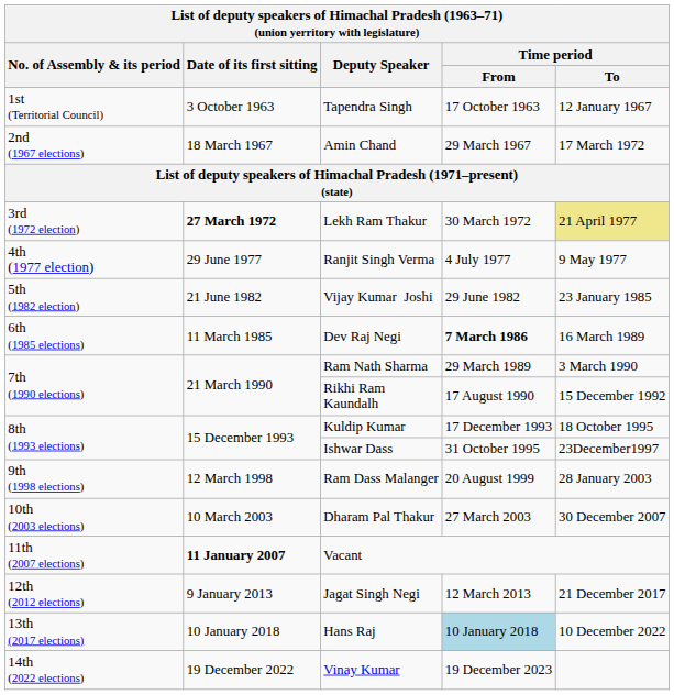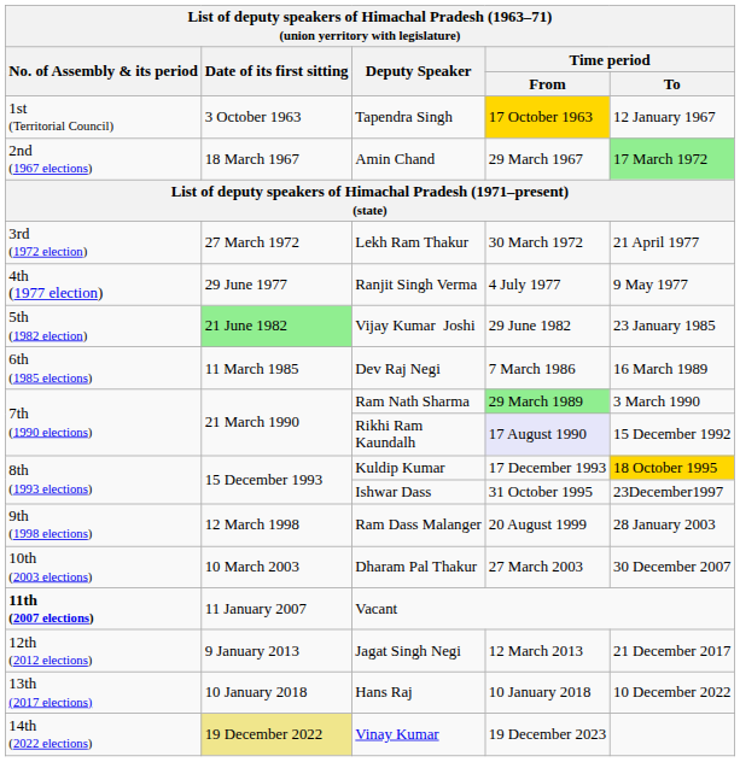Tapendra Singh | Time period / From: no background -> gold background
Amin Chand | Time period / To: no background -> lightgreen background
Lekh Ram Thakur | Date of its first sitting: bold -> normal
Lekh Ram Thakur | Time period / To: khaki background -> no background
Vijay Kumar Joshi | Date of its first sitting: no background -> lightgreen background
Dev Raj Negi | Time period / From: bold -> normal
Ram Nath Sharma | Time period / From: no background -> lightgreen background
Rikhi Ram Kaundalh | Time period / From: no background -> lavender background
Kuldip Kumar | Time period / To: no background -> gold background
Vacant | No. of Assembly & its period: normal -> bold
Vacant | Date of its first sitting: bold -> normal
Hans Raj | Time period / From: lightblue background -> no background
Vinay Kumar | Date of its first sitting: no background -> khaki background
